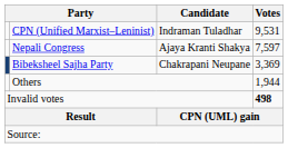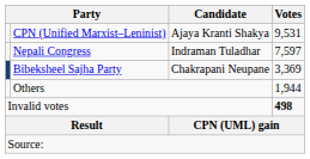CPN (Unified Marxist–Leninist) | Candidate: Indraman Tuladhar -> Ajaya Kranti Shakya
Nepali Congress | Candidate: Ajaya Kranti Shakya -> Indraman Tuladhar
